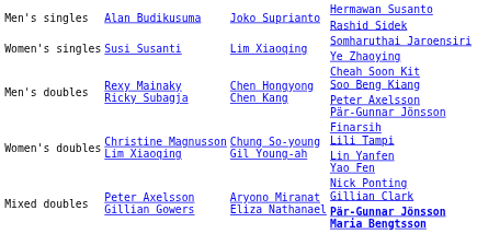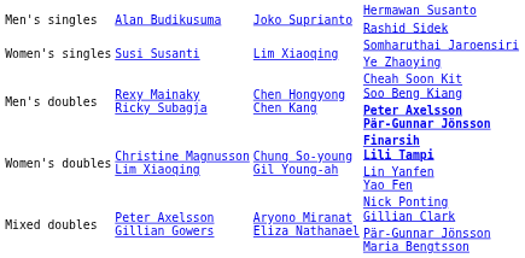Peter Axelsson Pär-Gunnar Jönsson | column 4: normal -> bold
Finarsih Lili Tampi | column 4: normal -> bold
Pär-Gunnar Jönsson Maria Bengtsson | column 4: bold -> normal
